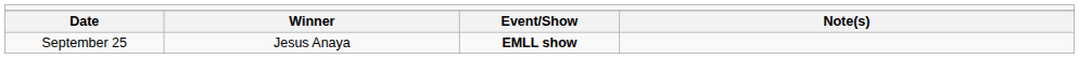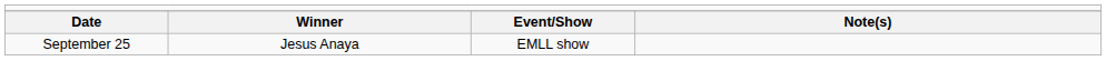September 25 | column 3: bold -> normal
